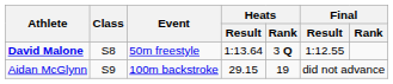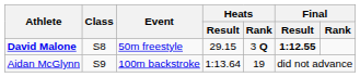David Malone | Heats / Result: 1:13.64 -> 29.15
David Malone | Final / Result: normal -> bold
Aidan McGlynn | Heats / Result: 29.15 -> 1:13.64
